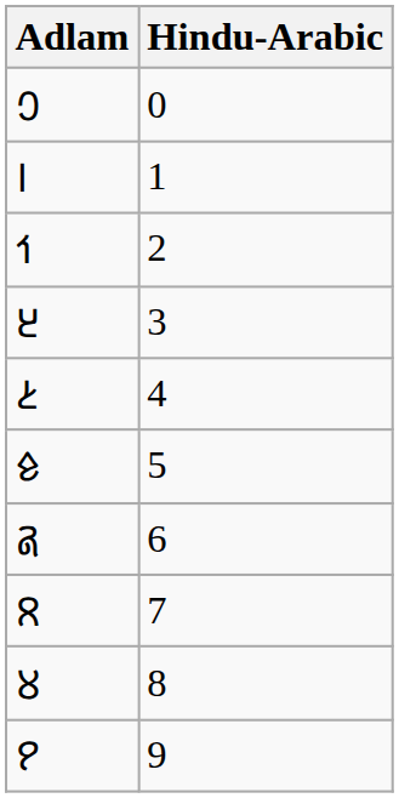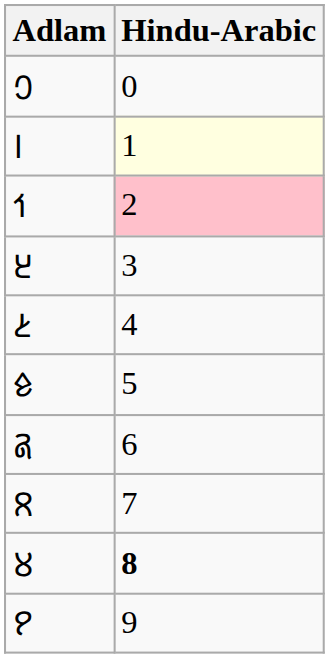𞥑 | Hindu-Arabic: no background -> lightyellow background
𞥒 | Hindu-Arabic: no background -> pink background
𞥘 | Hindu-Arabic: normal -> bold
